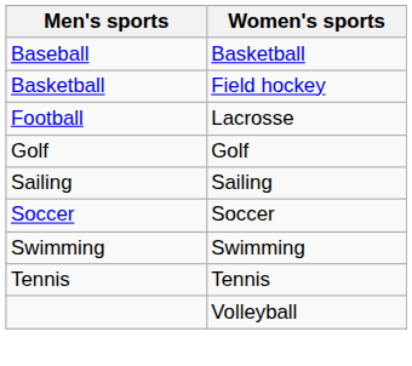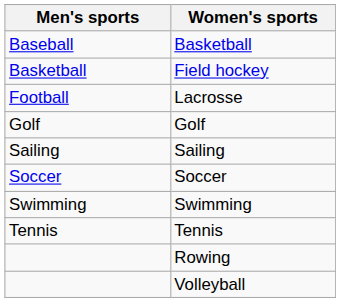+ row: Rowing
